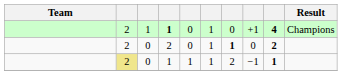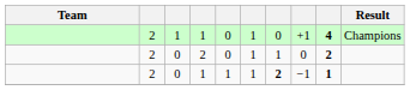row 2 | column 4: bold -> normal
row 3 | column 7: bold -> normal
row 4 | column 2: khaki background -> no background
row 4 | column 7: normal -> bold
